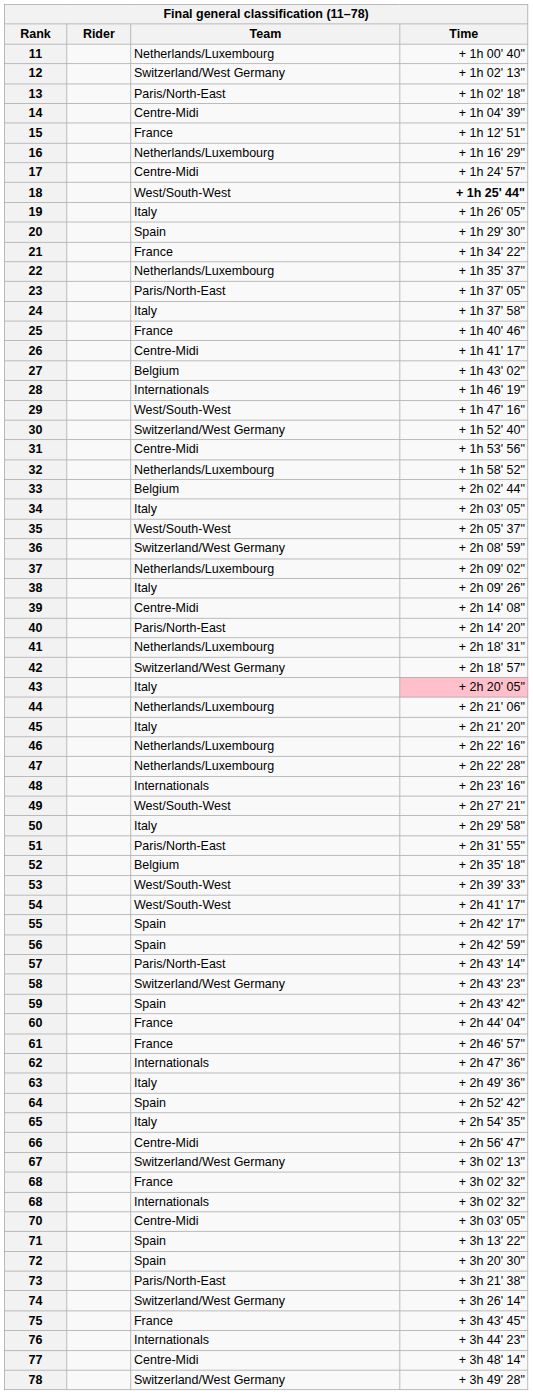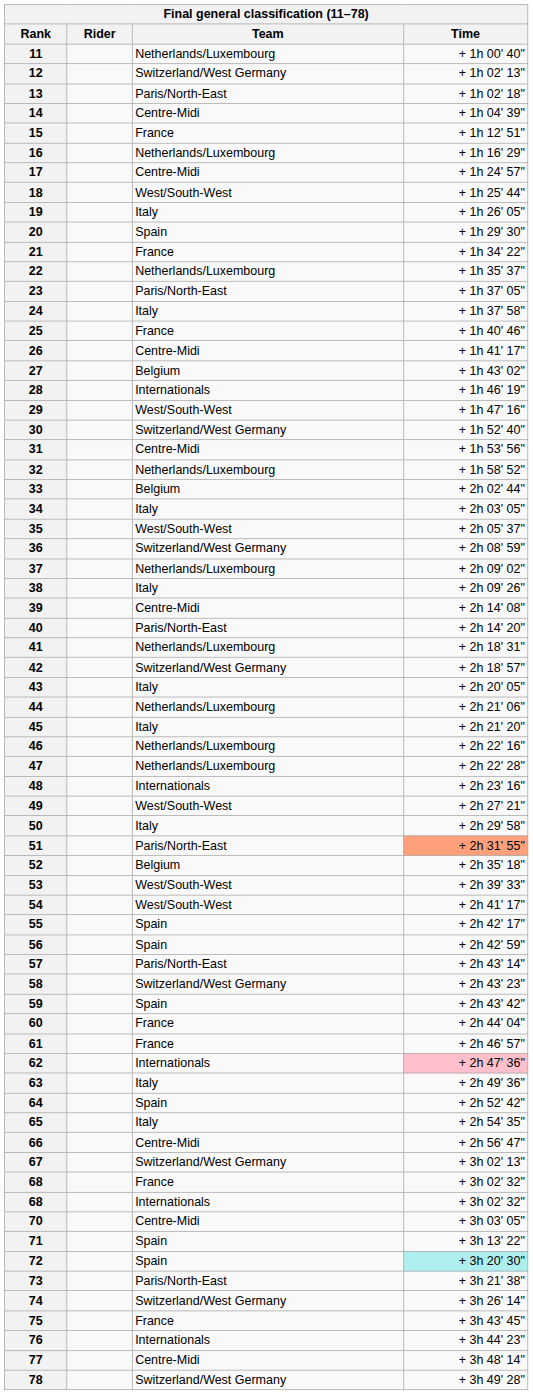18 | Time: bold -> normal
43 | Time: pink background -> no background
51 | Time: no background -> lightsalmon background
62 | Time: no background -> pink background
72 | Time: no background -> paleturquoise background
